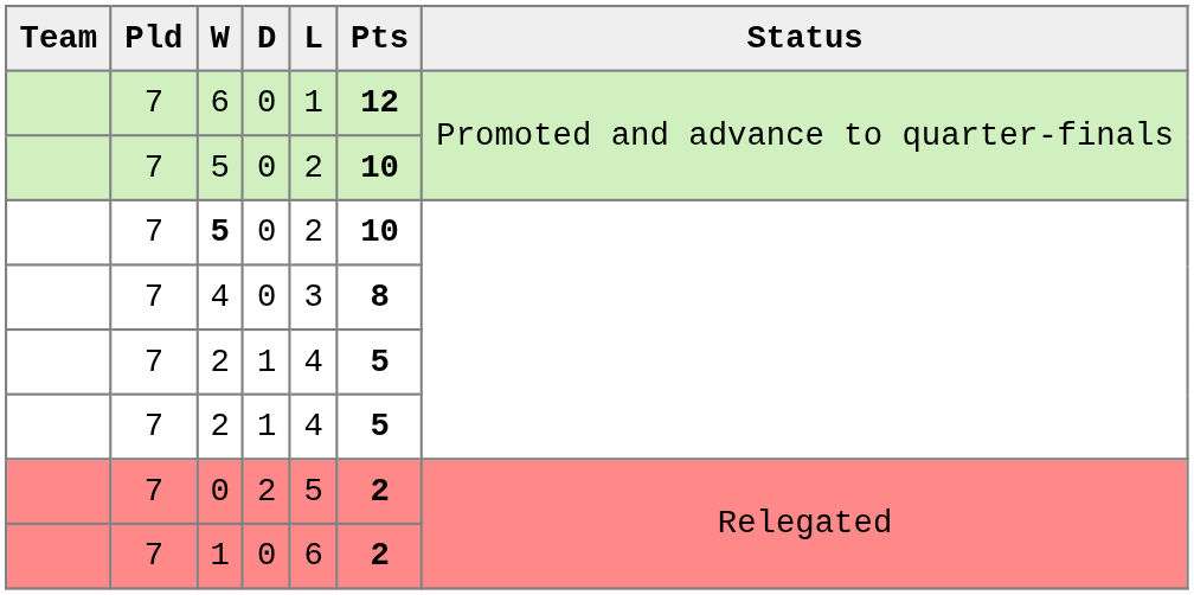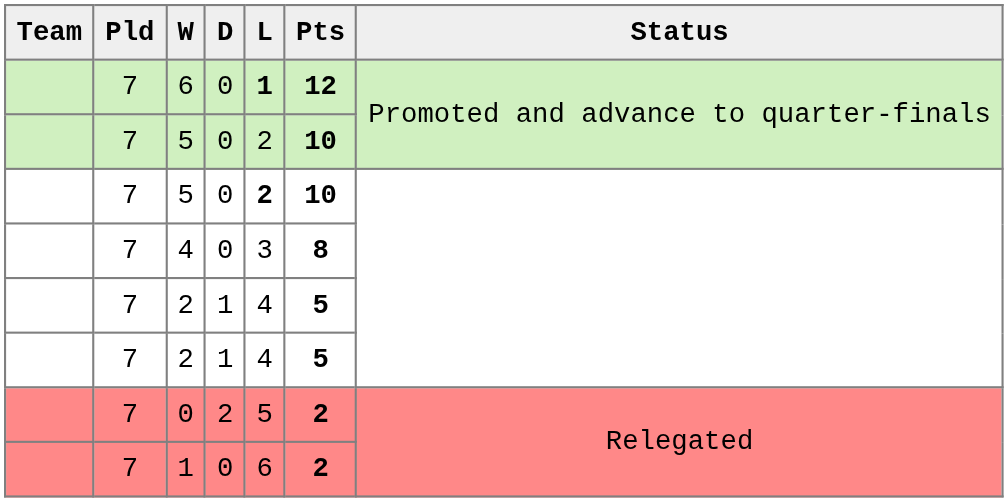row 2 | L: normal -> bold
row 4 | W: bold -> normal
row 4 | L: normal -> bold
